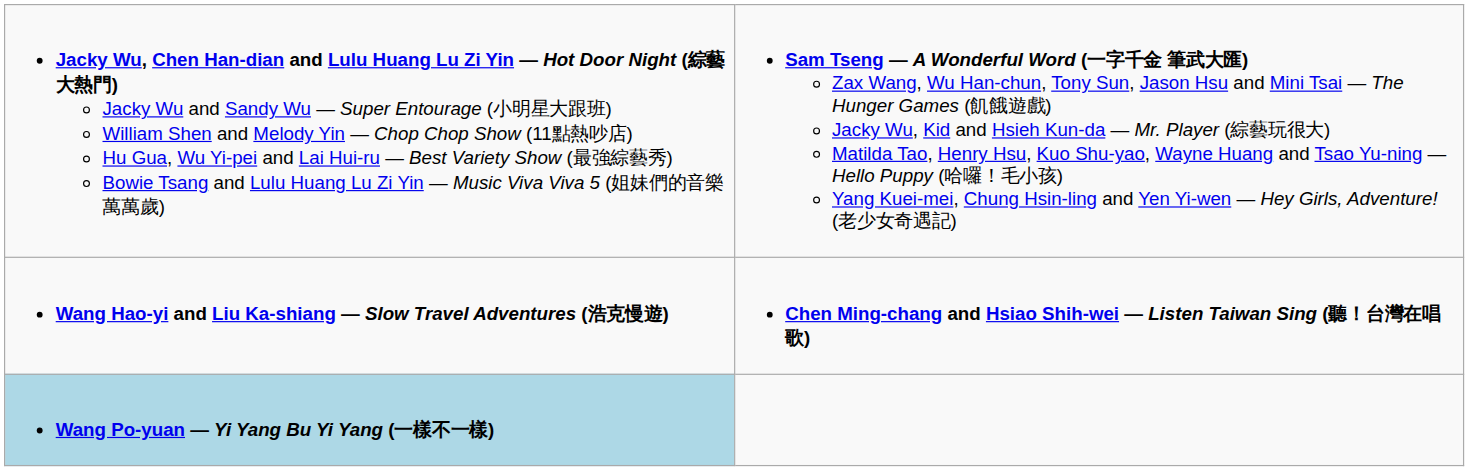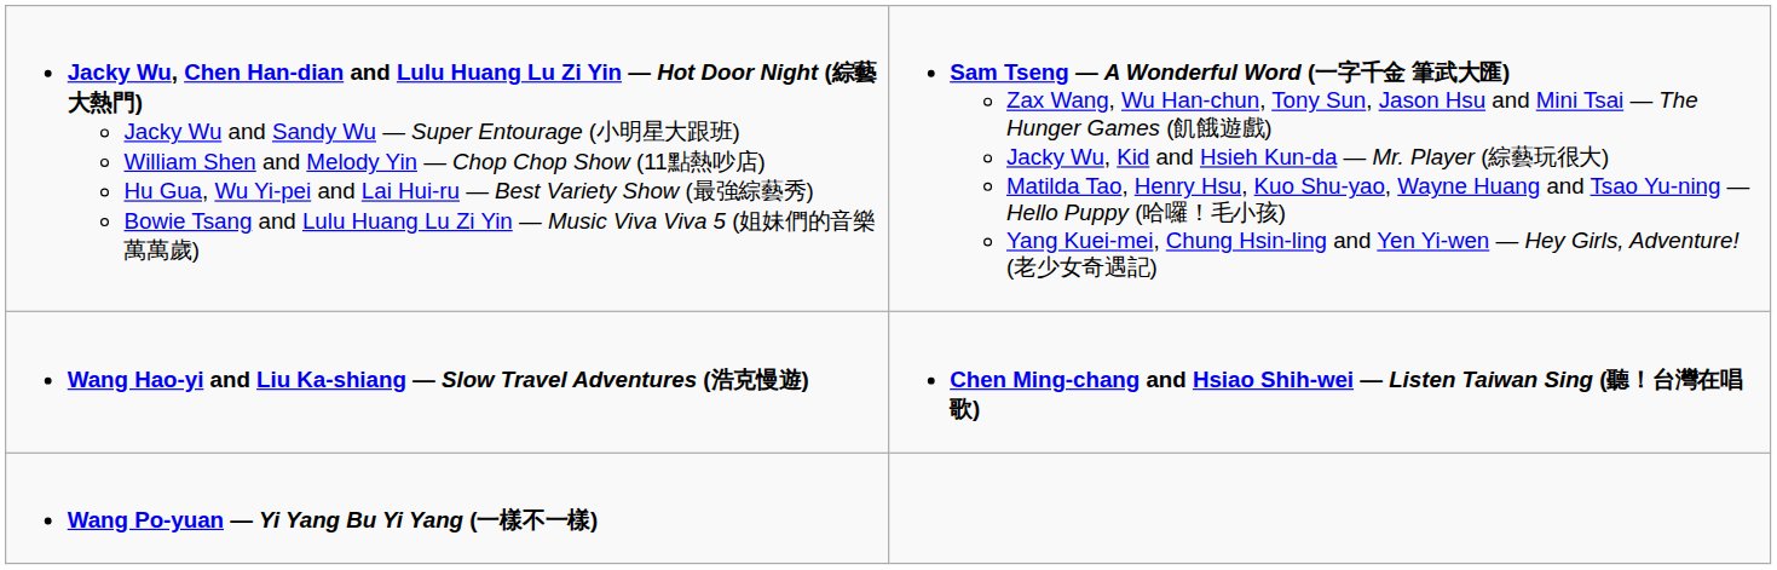Wang Po-yuan — Yi Yang Bu Yi Yang (一樣不一樣) | column 1: lightblue background -> no background
